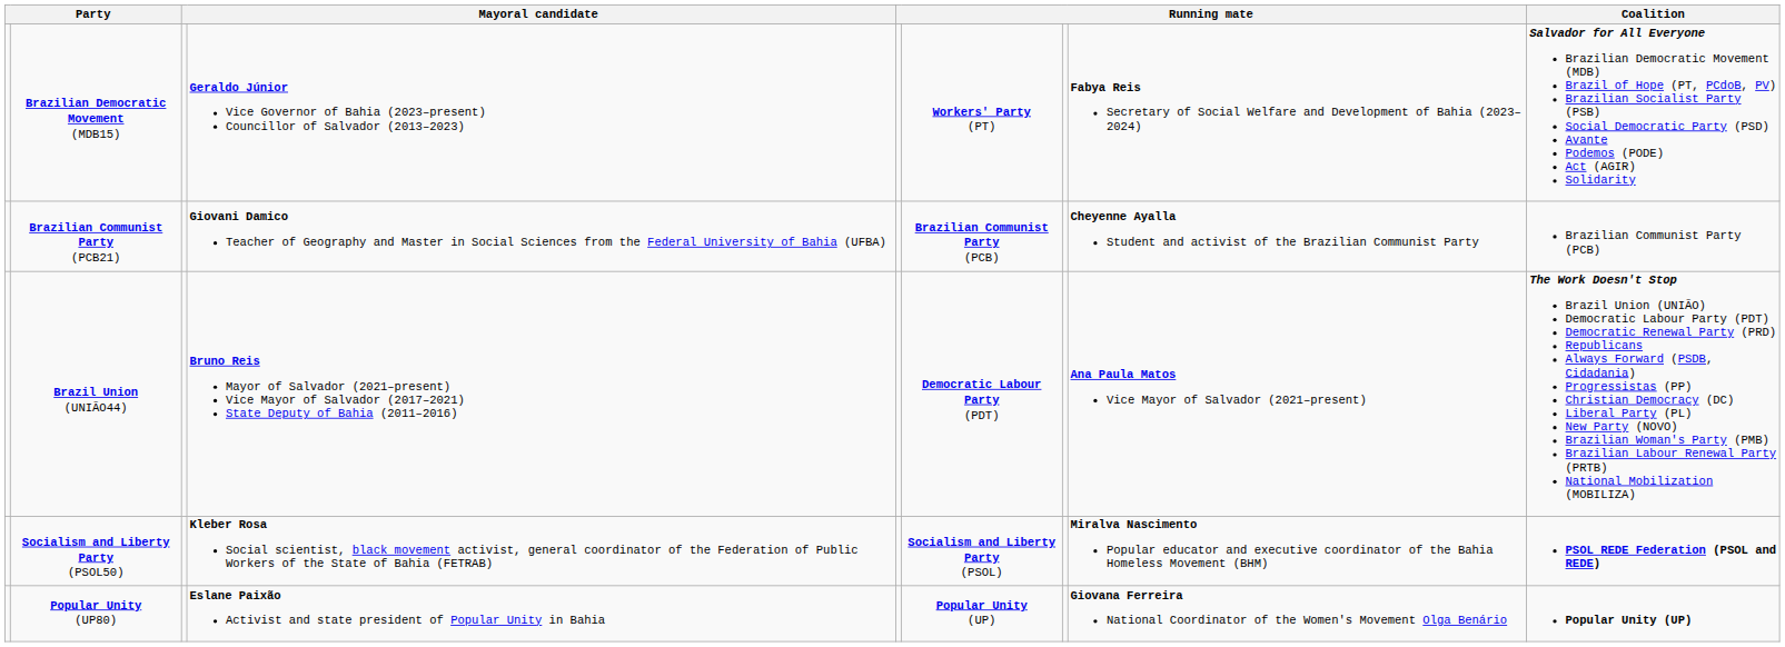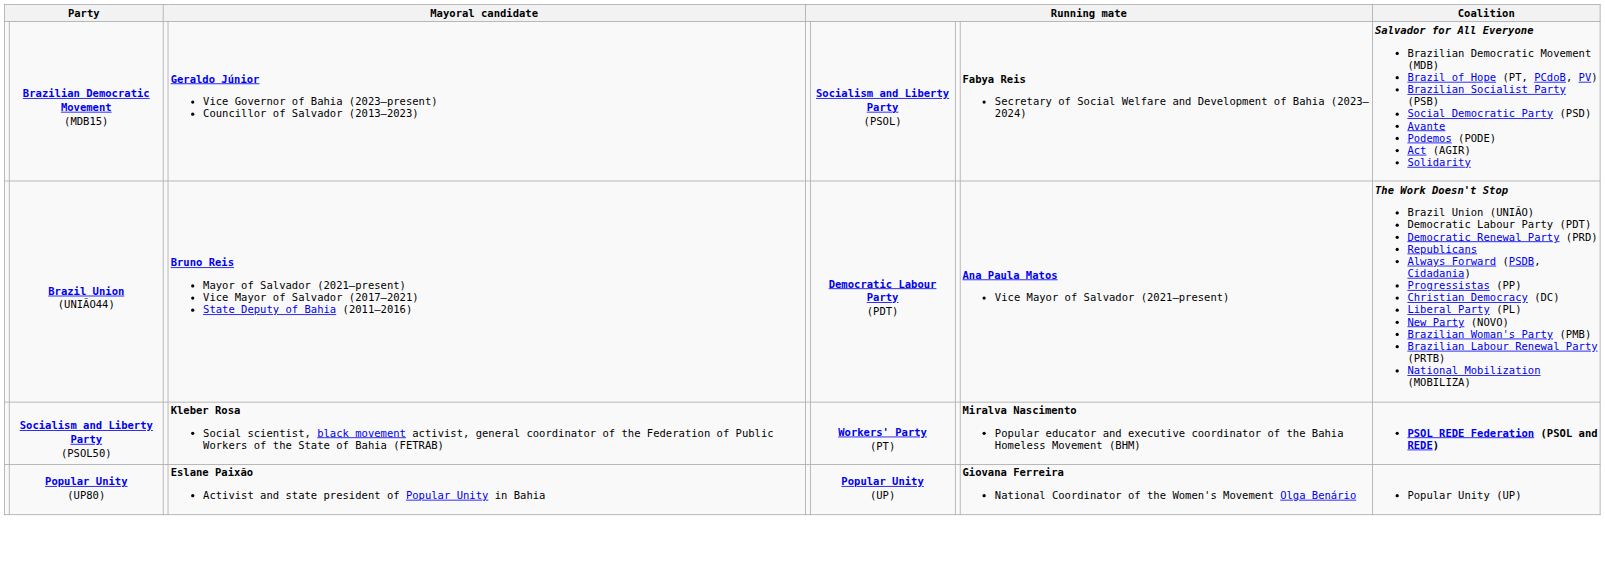Brazilian Democratic Movement (MDB15) | column 6: Workers' Party (PT) -> Socialism and Liberty Party (PSOL)
- row: Brazilian Communist Party (PCB21) | Giovani Damico Teacher of Geography and Master in Social Sciences from the Federal University of Bahia (UFBA) | Brazilian Communist Party (PCB) | Cheyenne Ayalla Student and activist of the Brazilian Communist Party | Brazilian Communist Party (PCB)
Socialism and Liberty Party (PSOL50) | column 6: Socialism and Liberty Party (PSOL) -> Workers' Party (PT)
Popular Unity (UP80) | Coalition: bold -> normal
